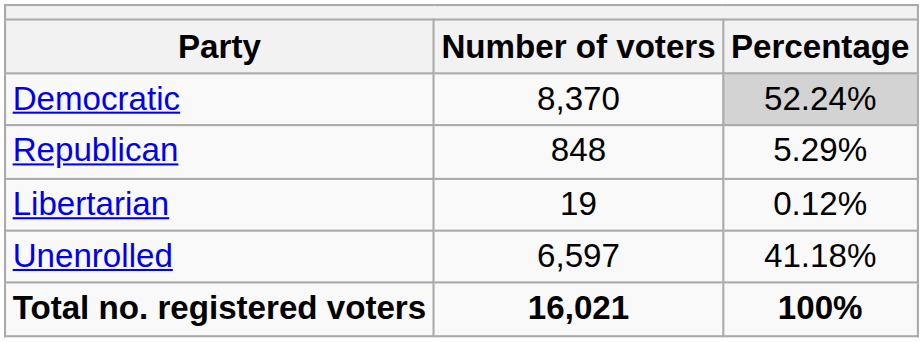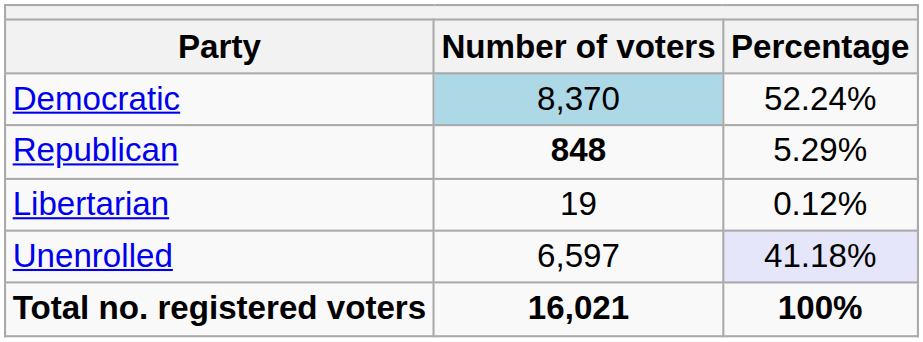Democratic | Number of voters: no background -> lightblue background
Democratic | Percentage: lightgrey background -> no background
Republican | Number of voters: normal -> bold
Unenrolled | Percentage: no background -> lavender background
